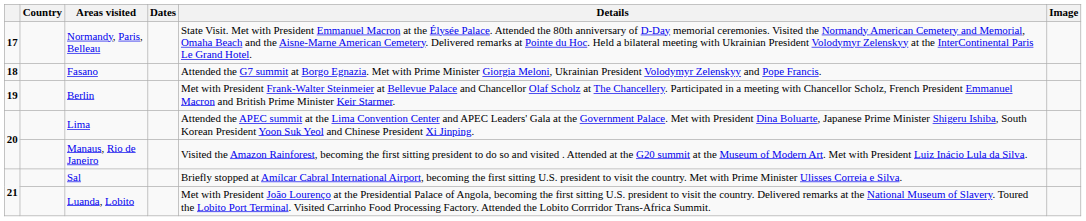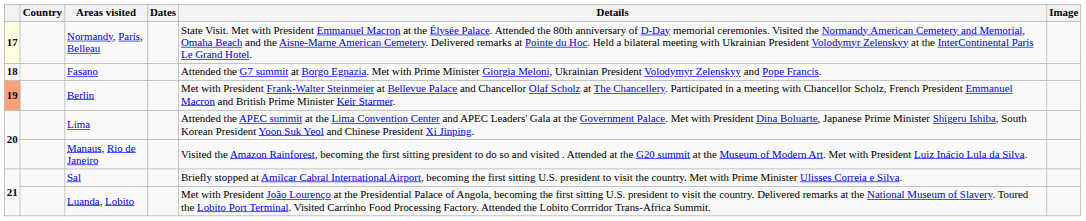Normandy, Paris, Belleau | column 1: no background -> lightyellow background
Berlin | column 1: no background -> lightsalmon background
